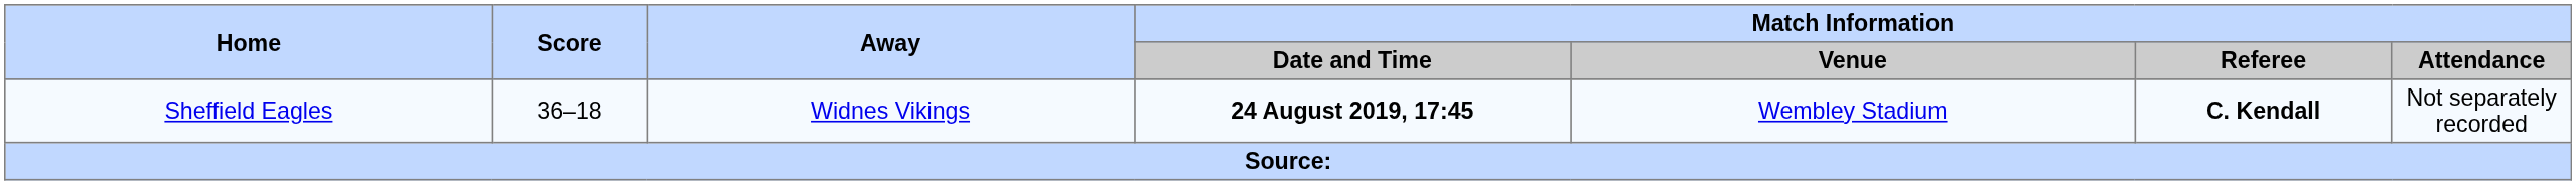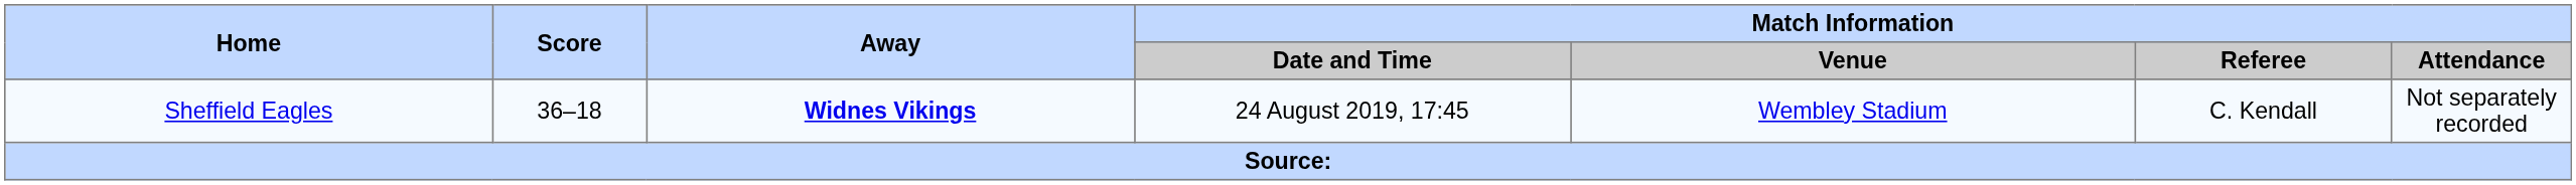Sheffield Eagles | Away: normal -> bold
Sheffield Eagles | Match Information / Date and Time: bold -> normal
Sheffield Eagles | Match Information / Referee: bold -> normal
